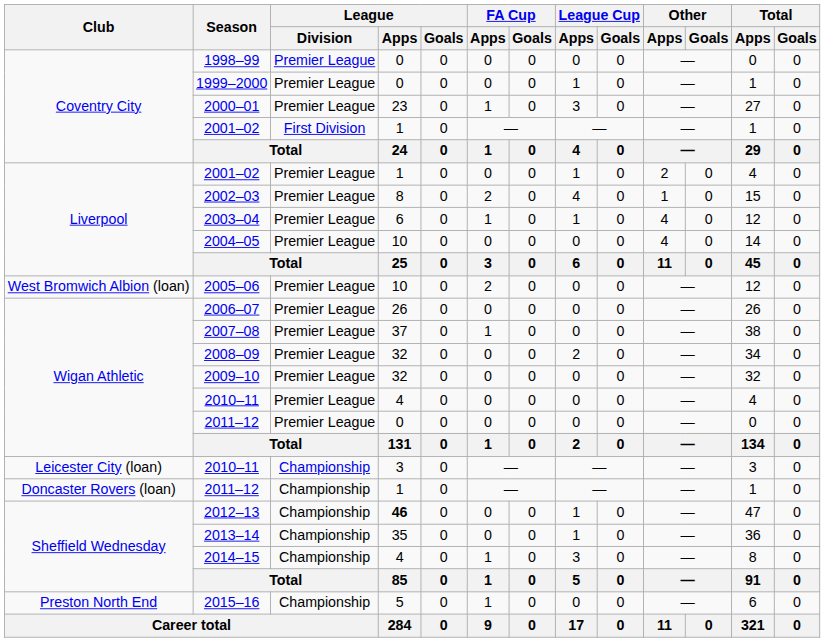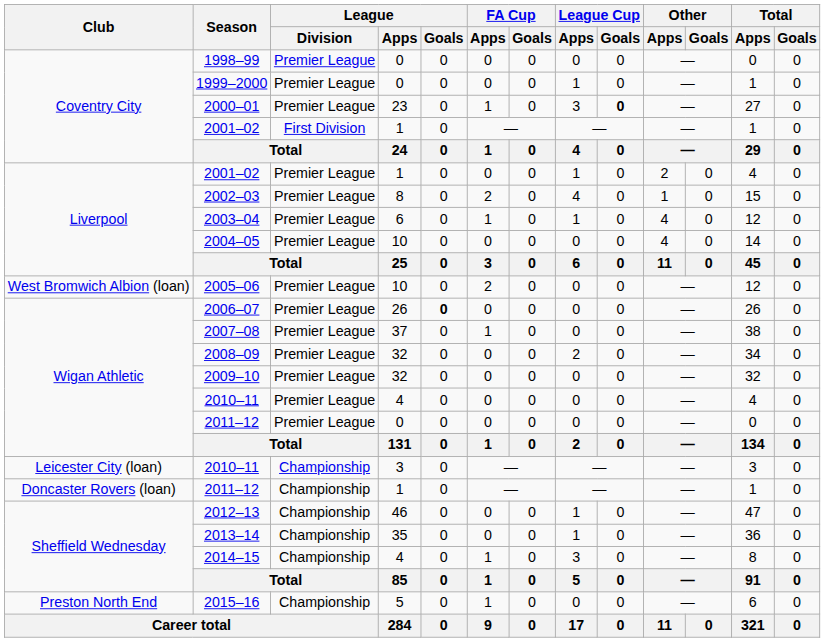2000–01 | League Cup / Goals: normal -> bold
2006–07 | League / Goals: normal -> bold
2012–13 | League / Apps: bold -> normal
